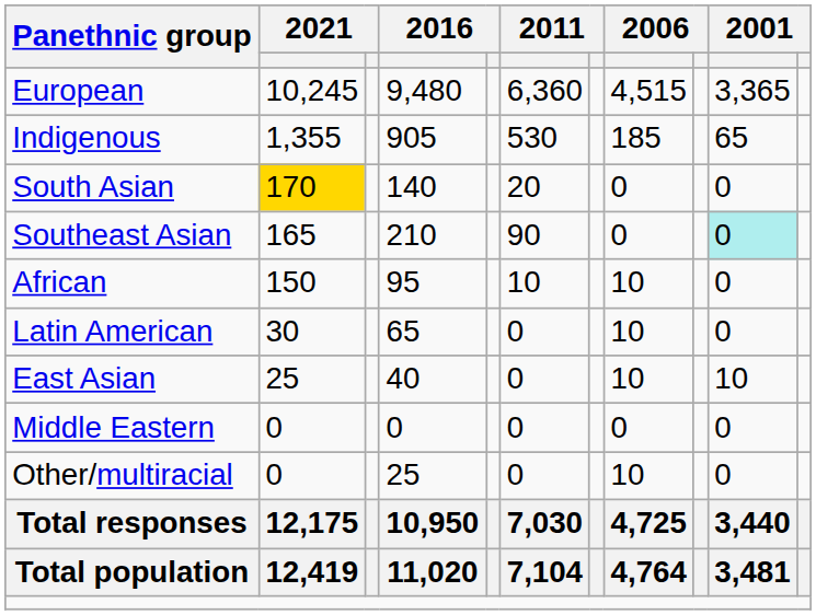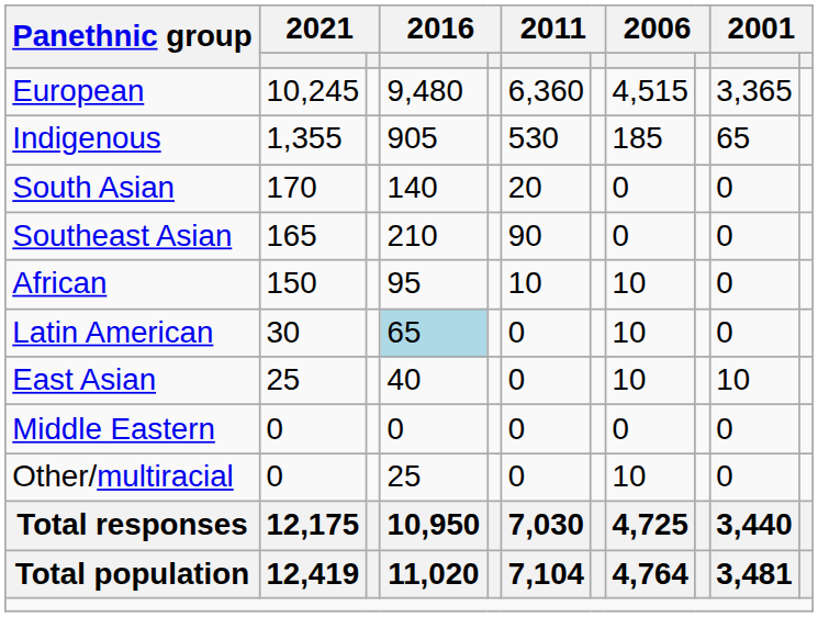South Asian | column 2: gold background -> no background
Southeast Asian | column 10: paleturquoise background -> no background
Latin American | column 4: no background -> lightblue background
